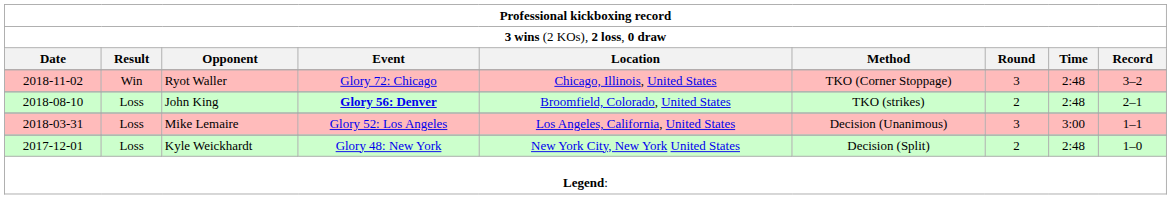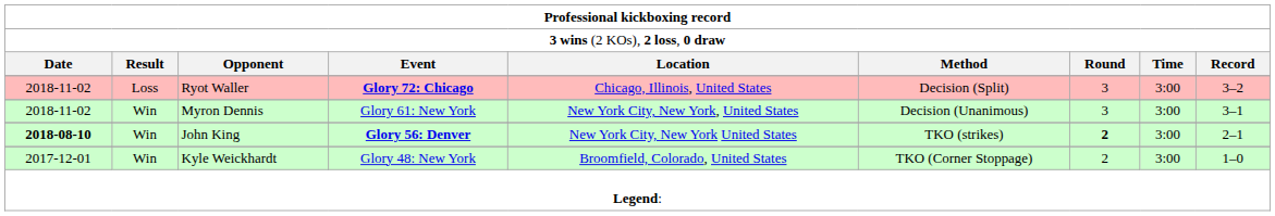Ryot Waller | column 2: Win -> Loss
Ryot Waller | column 4: normal -> bold
Ryot Waller | column 6: TKO (Corner Stoppage) -> Decision (Split)
Ryot Waller | column 8: 2:48 -> 3:00
+ row: 2018-11-02 | Win | Myron Dennis | Glory 61: New York | New York City, New York, United States | Decision (Unanimous) | 3 | 3:00 | 3–1
John King | column 1: normal -> bold
John King | column 2: Loss -> Win
John King | column 5: Broomfield, Colorado, United States -> New York City, New York United States
John King | column 7: normal -> bold
John King | column 8: 2:48 -> 3:00
- row: 2018-03-31 | Loss | Mike Lemaire | Glory 52: Los Angeles | Los Angeles, California, United States | Decision (Unanimous) | 3 | 3:00 | 1–1
Kyle Weickhardt | column 2: Loss -> Win
Kyle Weickhardt | column 5: New York City, New York United States -> Broomfield, Colorado, United States
Kyle Weickhardt | column 6: Decision (Split) -> TKO (Corner Stoppage)
Kyle Weickhardt | column 8: 2:48 -> 3:00
